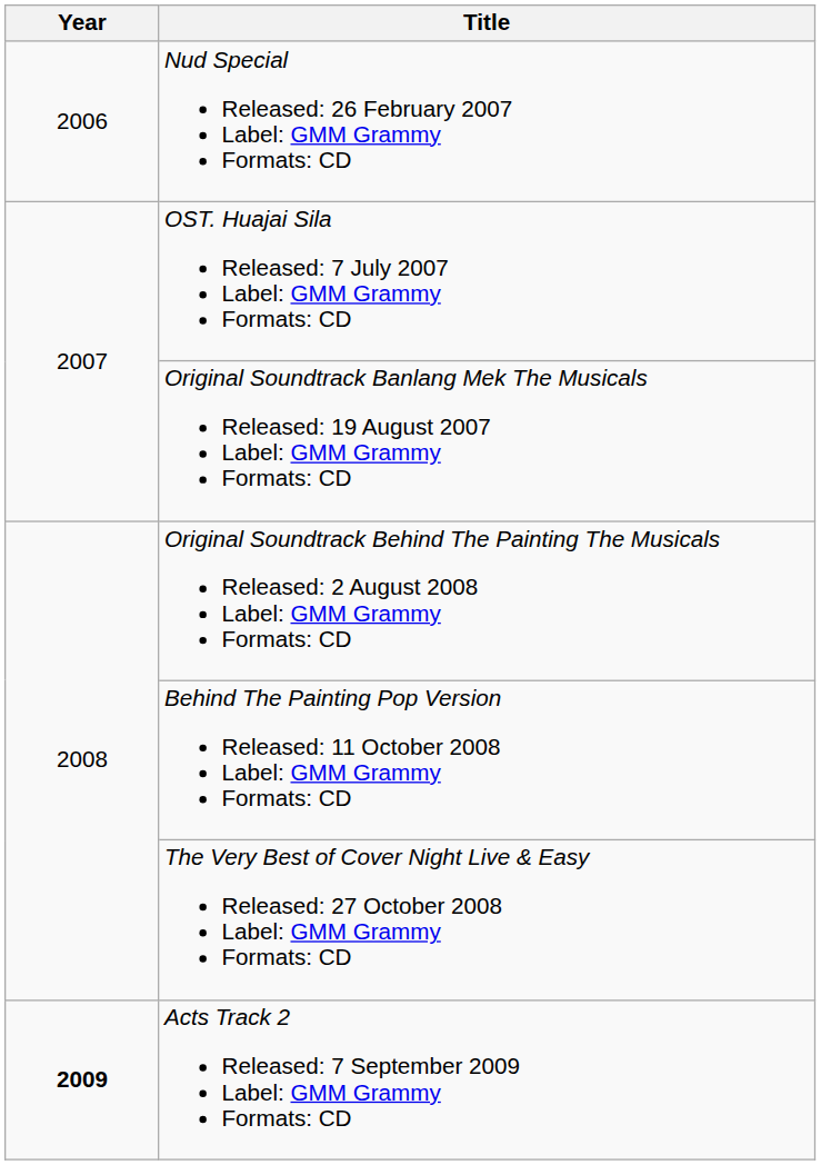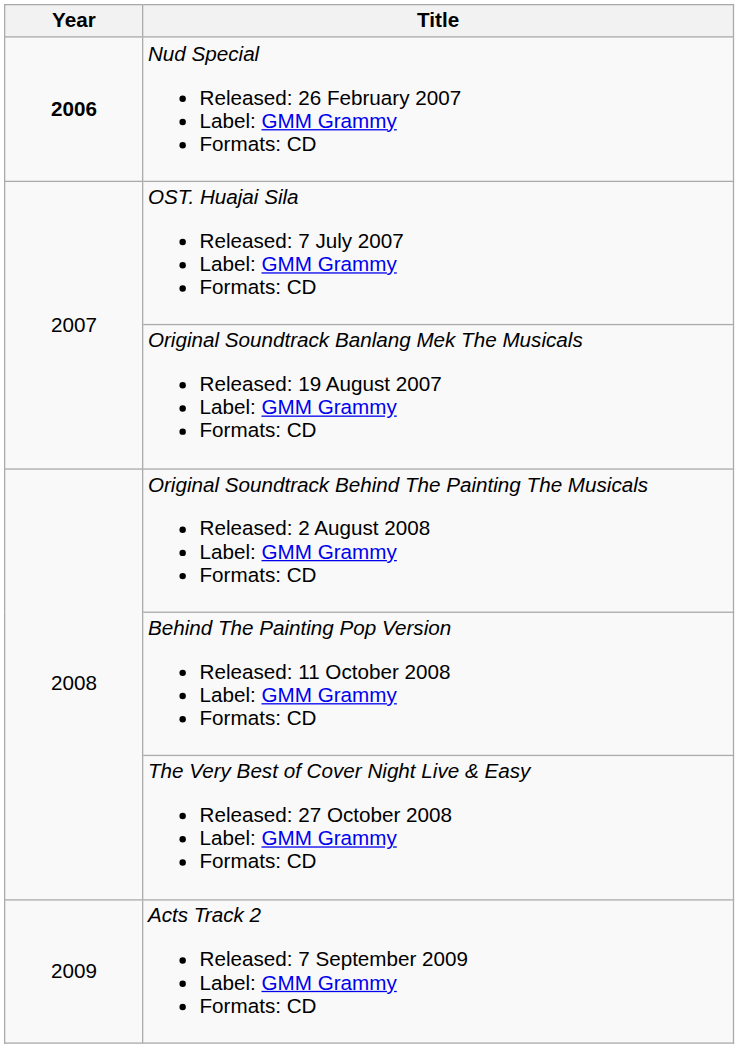row 2 | Year: normal -> bold
row 8 | Year: bold -> normal
